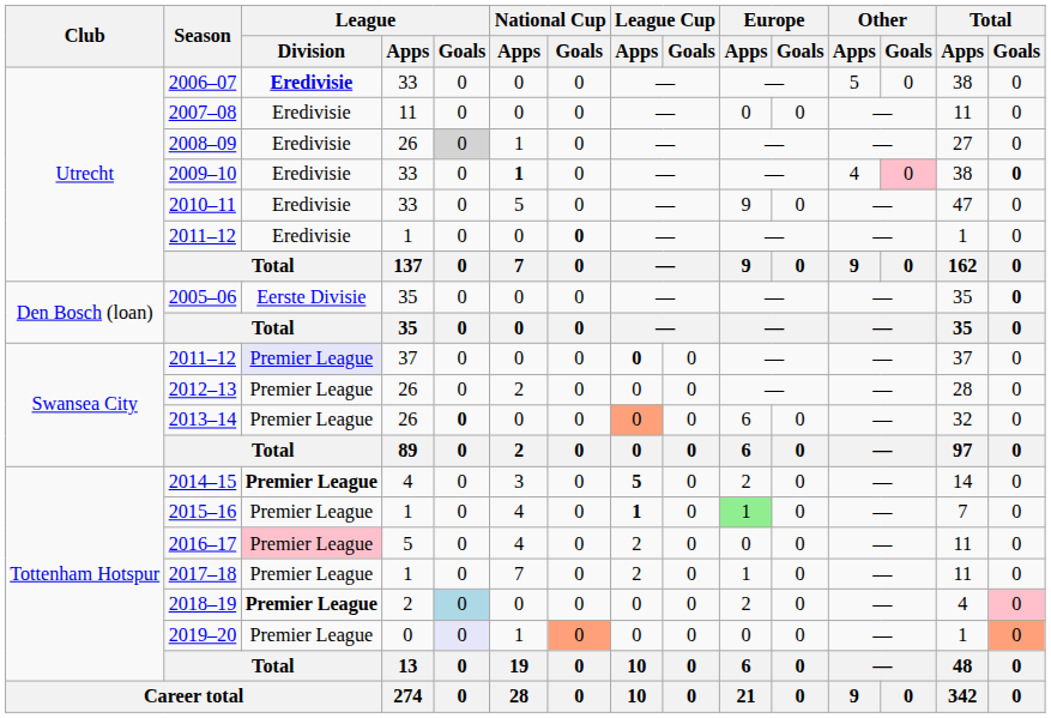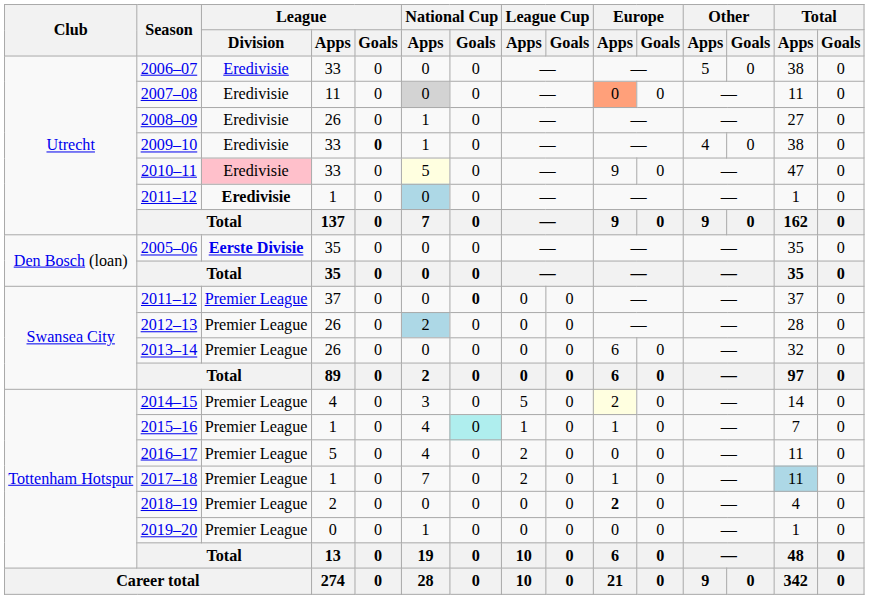2006–07 | League / Division: bold -> normal
2007–08 | National Cup / Apps: no background -> lightgrey background
2007–08 | Europe / Apps: no background -> lightsalmon background
2008–09 | League / Goals: lightgrey background -> no background
2009–10 | League / Goals: normal -> bold
2009–10 | National Cup / Apps: bold -> normal
2009–10 | Other / Goals: pink background -> no background
2009–10 | Total / Goals: bold -> normal
2010–11 | League / Division: no background -> pink background
2010–11 | National Cup / Apps: no background -> lightyellow background
2011–12 / 1 | League / Division: normal -> bold
2011–12 / 1 | National Cup / Apps: no background -> lightblue background
2011–12 / 1 | National Cup / Goals: bold -> normal
2005–06 | League / Division: normal -> bold
2005–06 | Total / Goals: bold -> normal
2011–12 / 37 | League / Division: lavender background -> no background
2011–12 / 37 | National Cup / Goals: normal -> bold
2011–12 / 37 | League Cup / Apps: bold -> normal
2012–13 | National Cup / Apps: no background -> lightblue background
2013–14 | League / Goals: bold -> normal
2013–14 | League Cup / Apps: lightsalmon background -> no background
2014–15 | League / Division: bold -> normal
2014–15 | League Cup / Apps: bold -> normal
2014–15 | Europe / Apps: no background -> lightyellow background
2015–16 | National Cup / Goals: no background -> paleturquoise background
2015–16 | League Cup / Apps: bold -> normal
2015–16 | Europe / Apps: lightgreen background -> no background
2016–17 | League / Division: pink background -> no background
2017–18 | Total / Apps: no background -> lightblue background
2018–19 | League / Division: bold -> normal
2018–19 | League / Goals: lightblue background -> no background
2018–19 | Europe / Apps: normal -> bold
2018–19 | Total / Goals: pink background -> no background
2019–20 | League / Goals: lavender background -> no background
2019–20 | National Cup / Goals: lightsalmon background -> no background
2019–20 | Total / Goals: lightsalmon background -> no background
